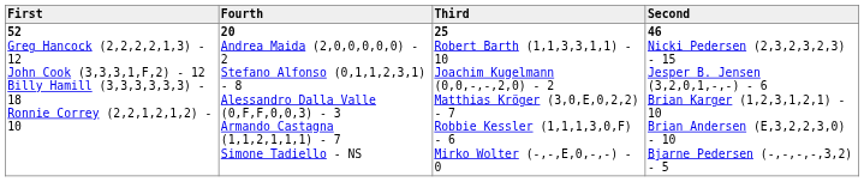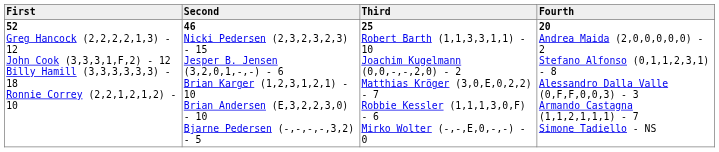columns swapped: Second <-> Fourth
